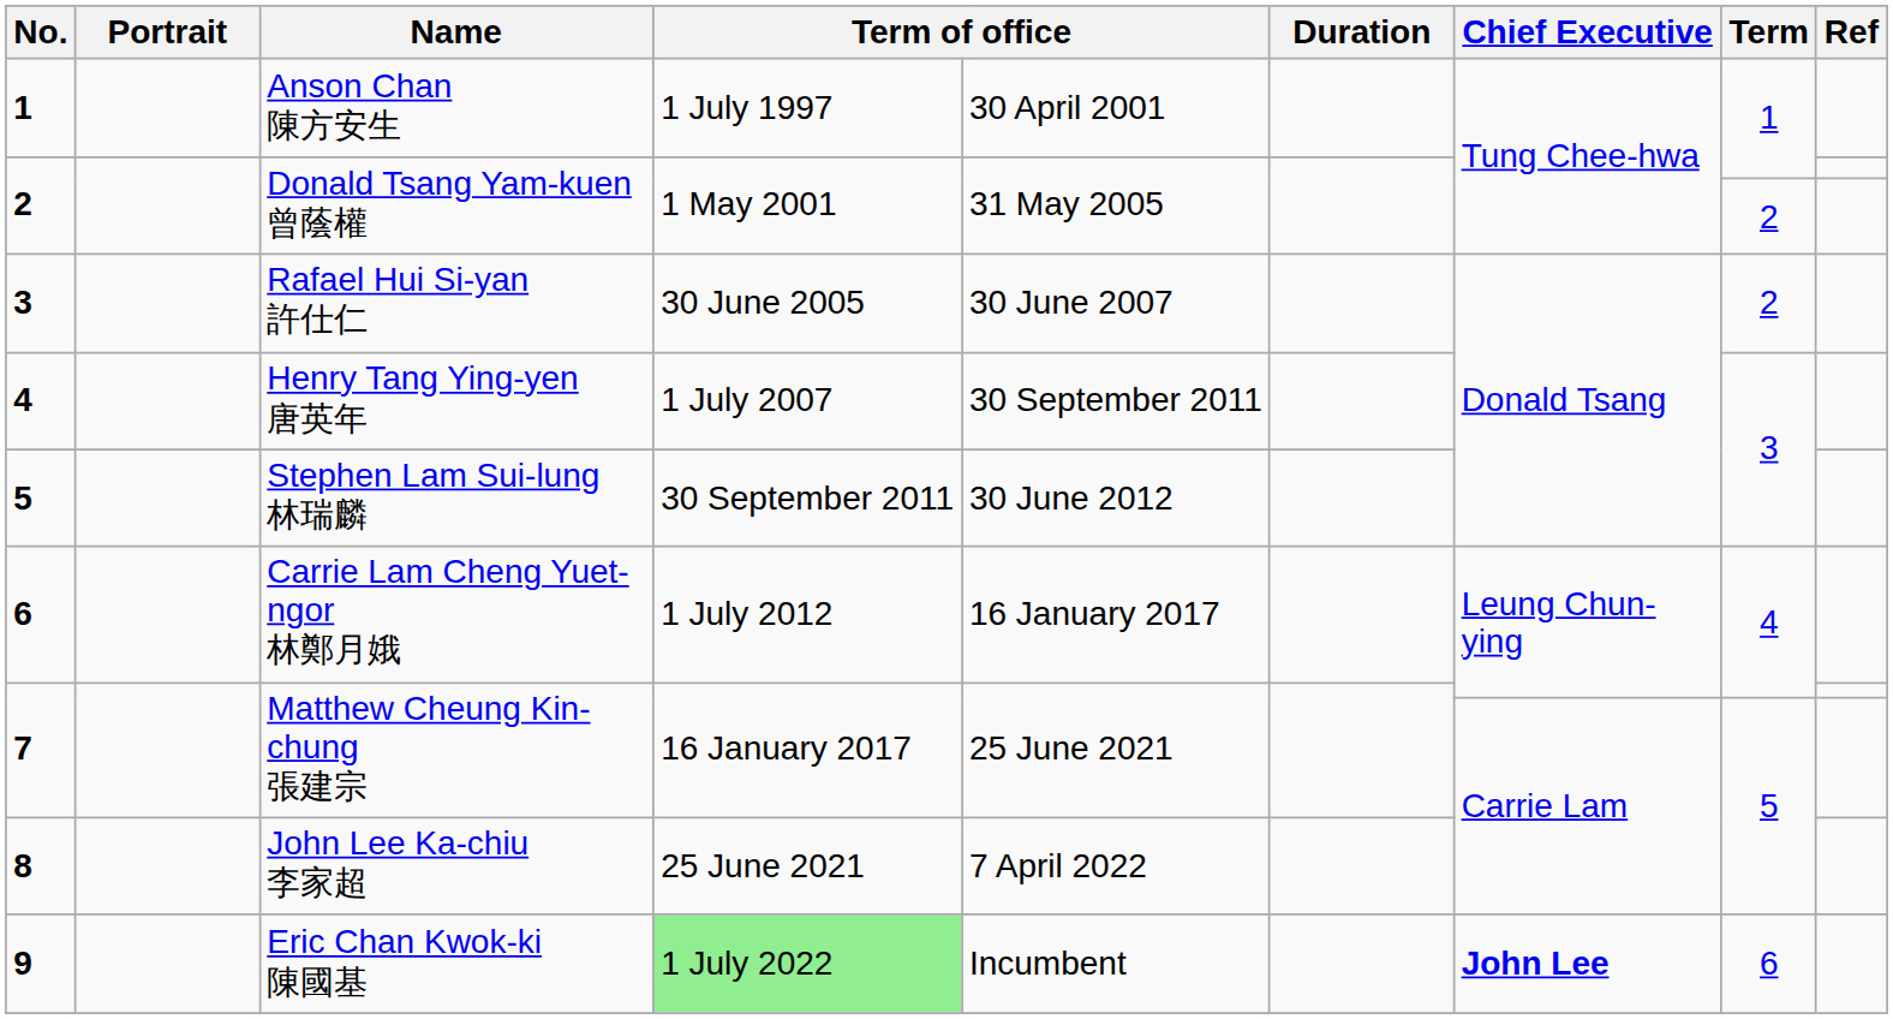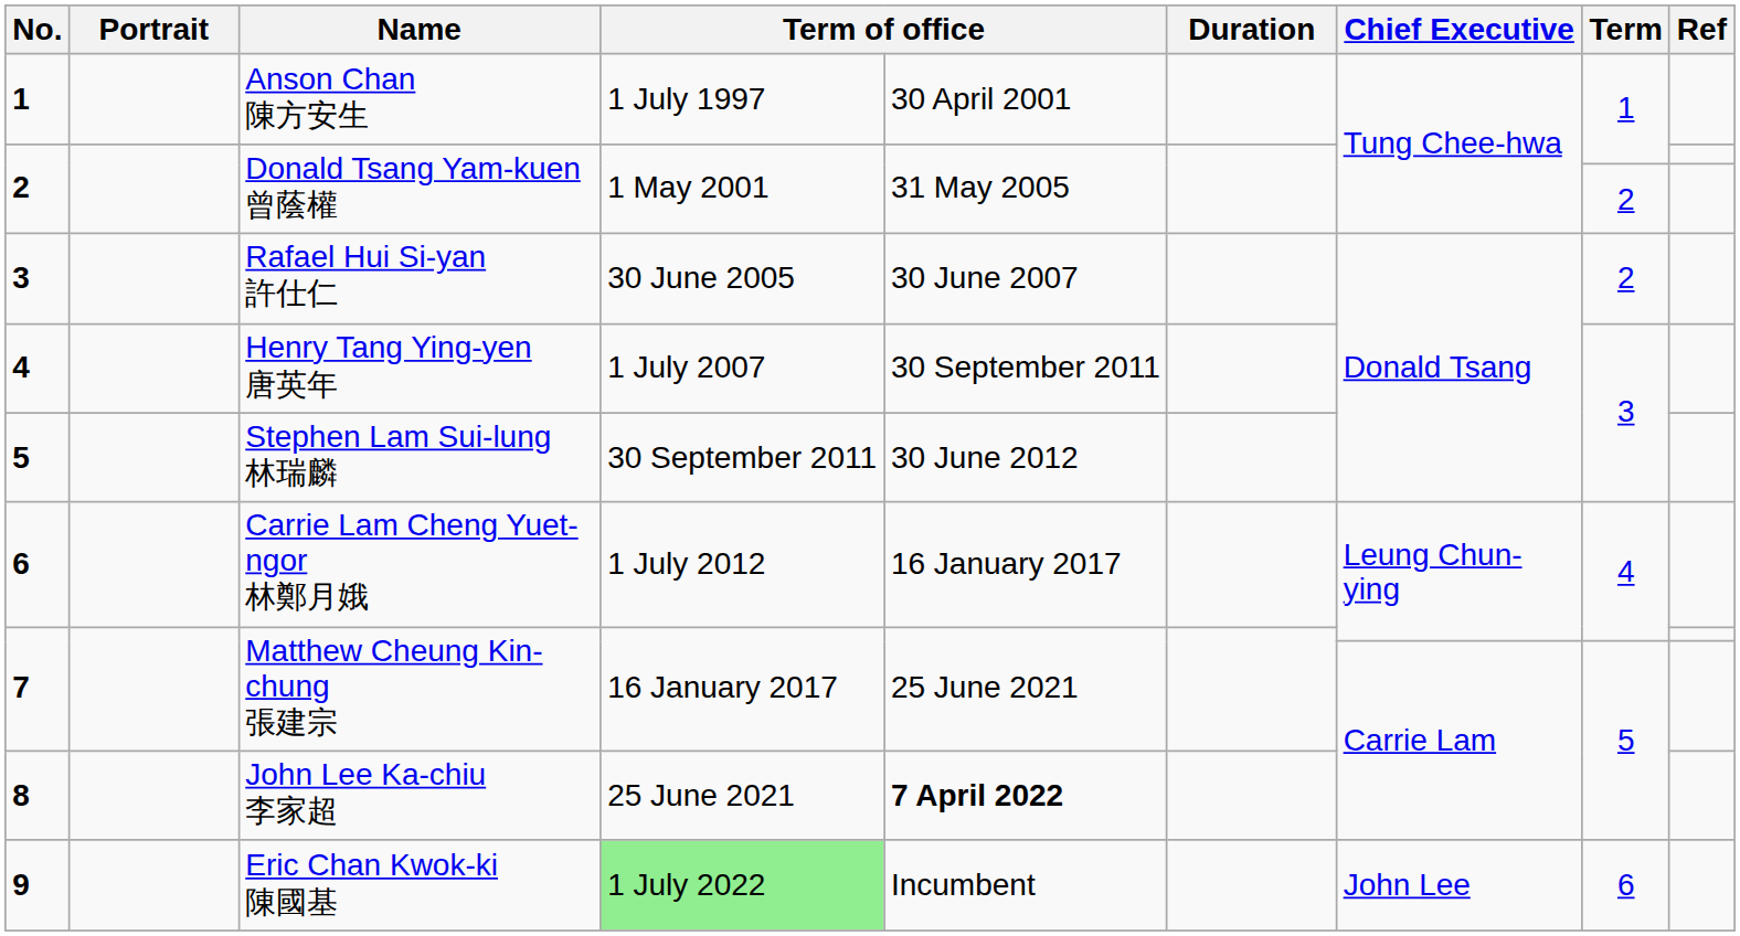8 | column 5: normal -> bold
9 | Chief Executive: bold -> normal
